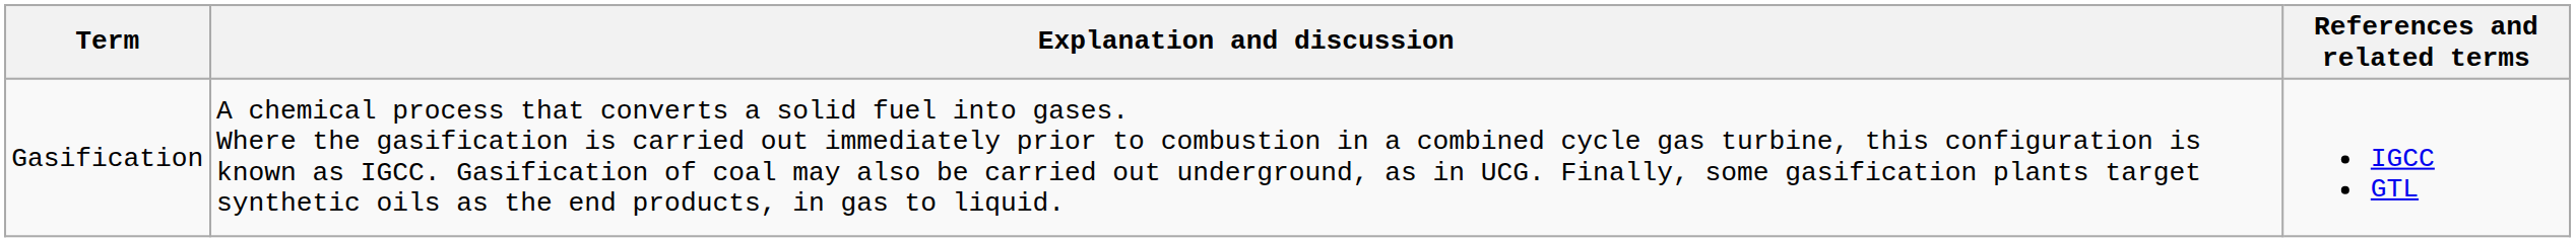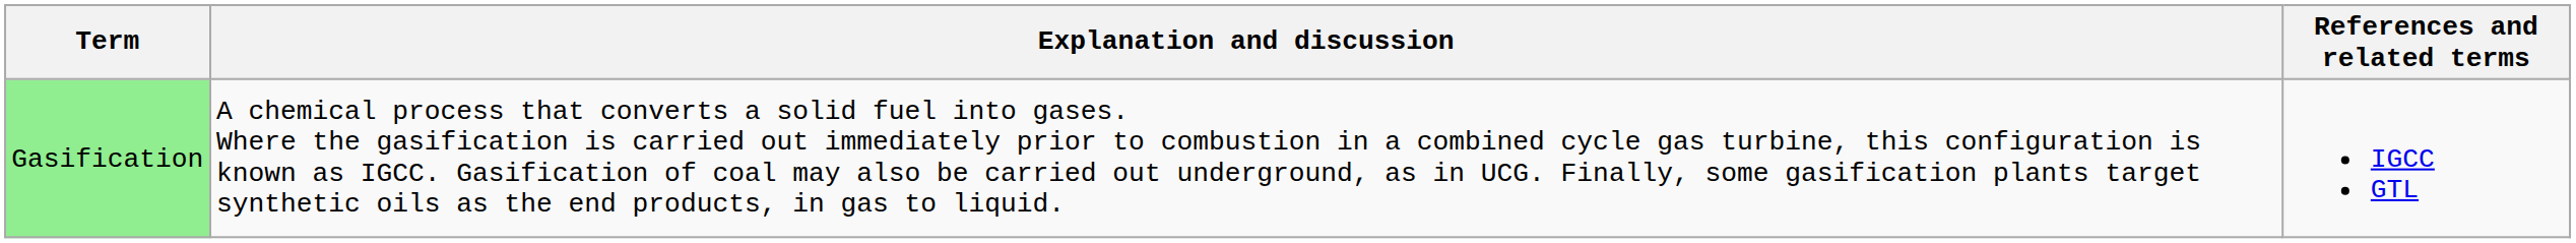row 2 | Term: no background -> lightgreen background
